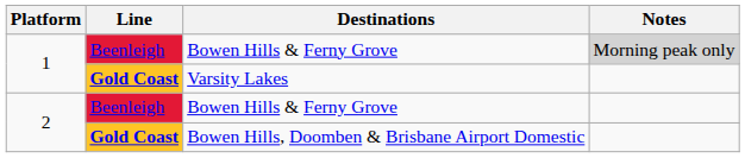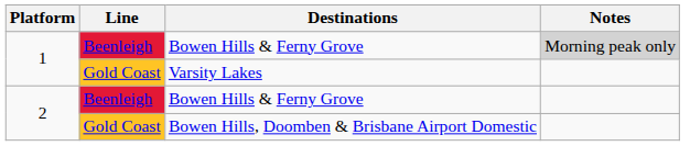Varsity Lakes | Line: bold -> normal
Bowen Hills, Doomben & Brisbane Airport Domestic | Line: bold -> normal
